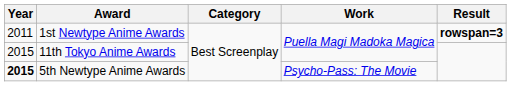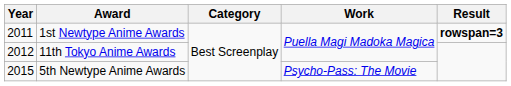11th Tokyo Anime Awards | Year: 2015 -> 2012
5th Newtype Anime Awards | Year: bold -> normal
